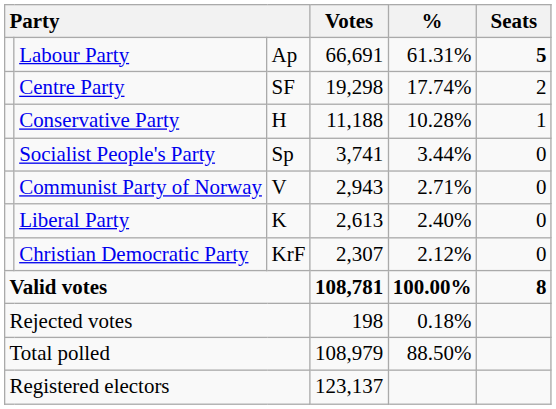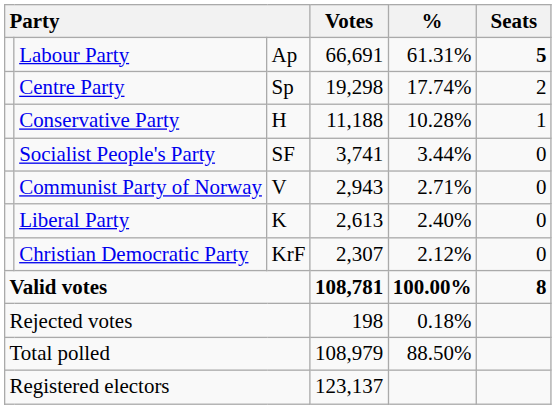Centre Party | column 3: SF -> Sp
Socialist People's Party | column 3: Sp -> SF
